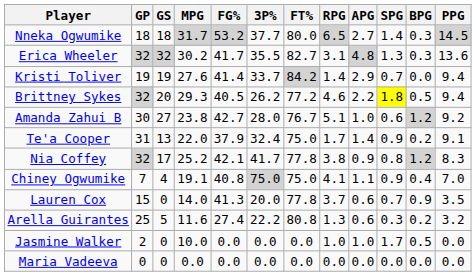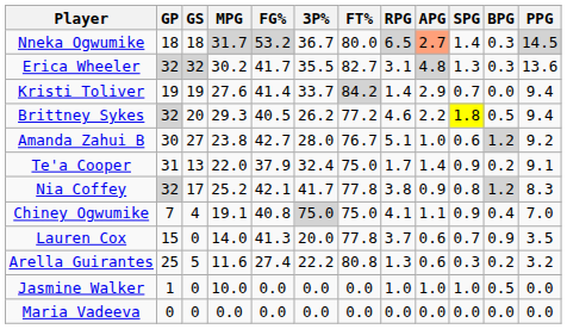Nneka Ogwumike | 3P%: 37.7 -> 36.7
Nneka Ogwumike | APG: no background -> lightsalmon background
Jasmine Walker | GP: 2 -> 1
Jasmine Walker | SPG: 1.7 -> 1.0
